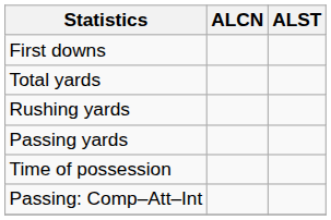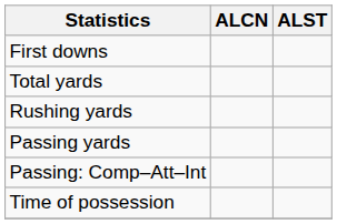rows swapped: Passing: Comp–Att–Int <-> Time of possession
